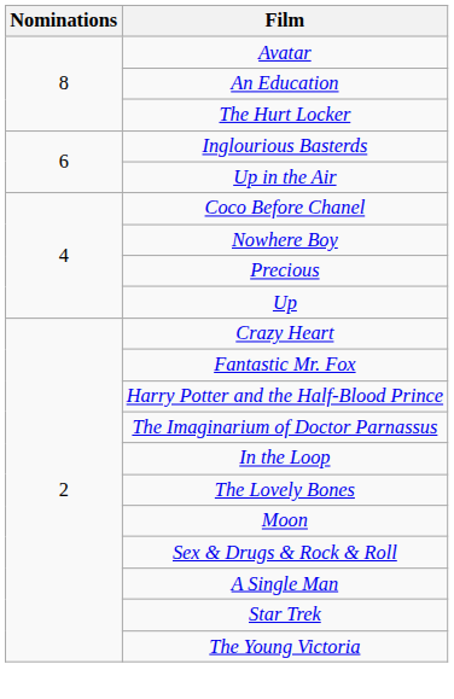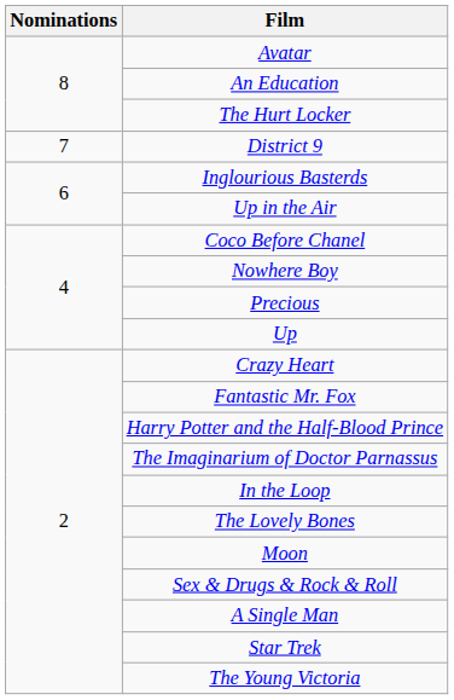+ row: 7 | District 9
